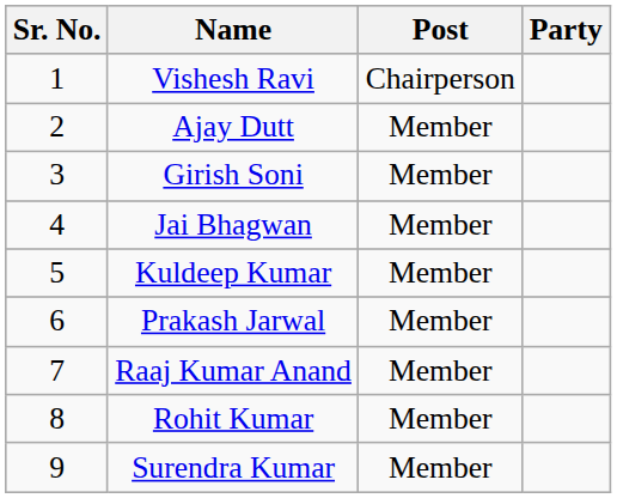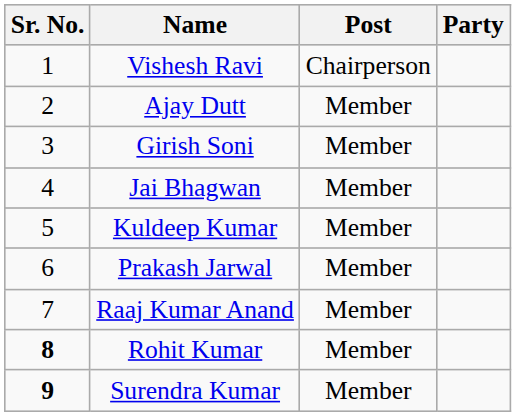Rohit Kumar | Sr. No.: normal -> bold
Surendra Kumar | Sr. No.: normal -> bold
